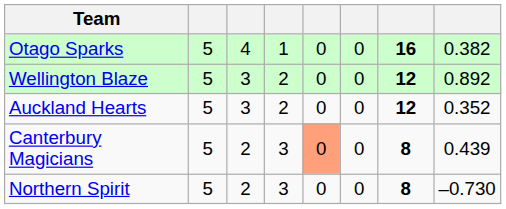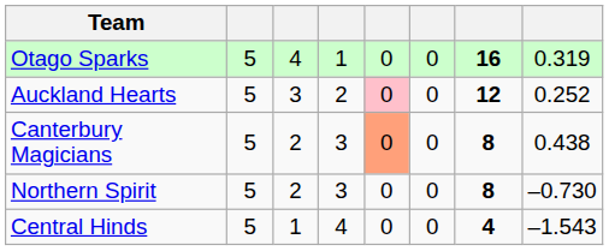Otago Sparks | column 8: 0.382 -> 0.319
- row: Wellington Blaze | 5 | 3 | 2 | 0 | 0 | 12 | 0.892
Auckland Hearts | column 5: no background -> pink background
Auckland Hearts | column 8: 0.352 -> 0.252
Canterbury Magicians | column 8: 0.439 -> 0.438
+ row: Central Hinds | 5 | 1 | 4 | 0 | 0 | 4 | –1.543
